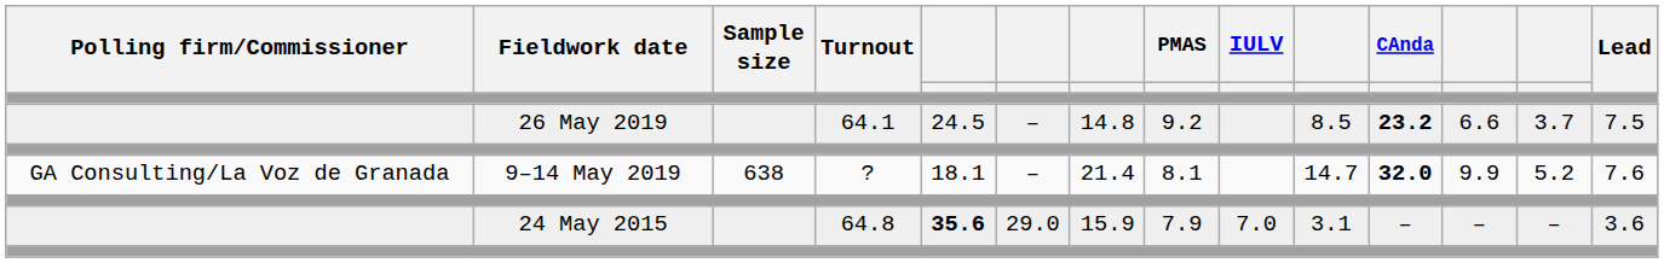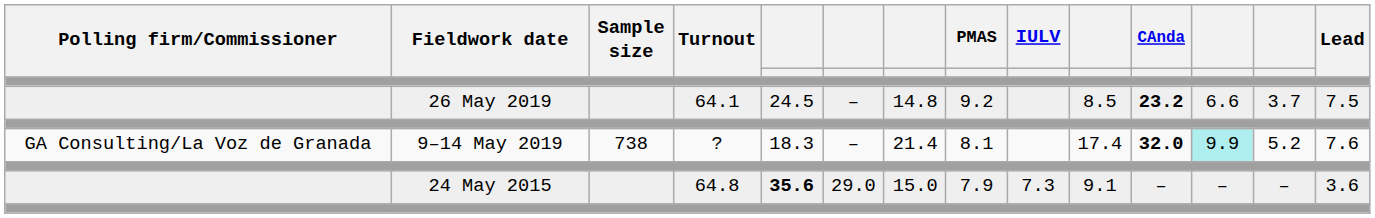9–14 May 2019 | Sample size: 638 -> 738
9–14 May 2019 | column 5: 18.1 -> 18.3
9–14 May 2019 | column 10: 14.7 -> 17.4
9–14 May 2019 | column 12: no background -> paleturquoise background
24 May 2015 | column 7: 15.9 -> 15.0
24 May 2015 | IULV: 7.0 -> 7.3
24 May 2015 | column 10: 3.1 -> 9.1
